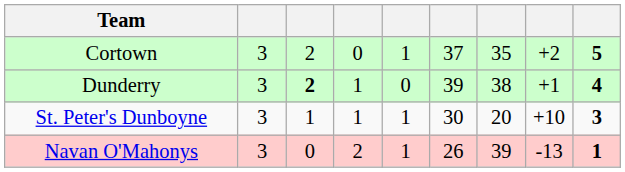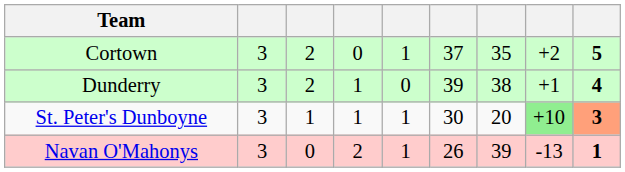Dunderry | column 3: bold -> normal
St. Peter's Dunboyne | column 8: no background -> lightgreen background
St. Peter's Dunboyne | column 9: no background -> lightsalmon background
